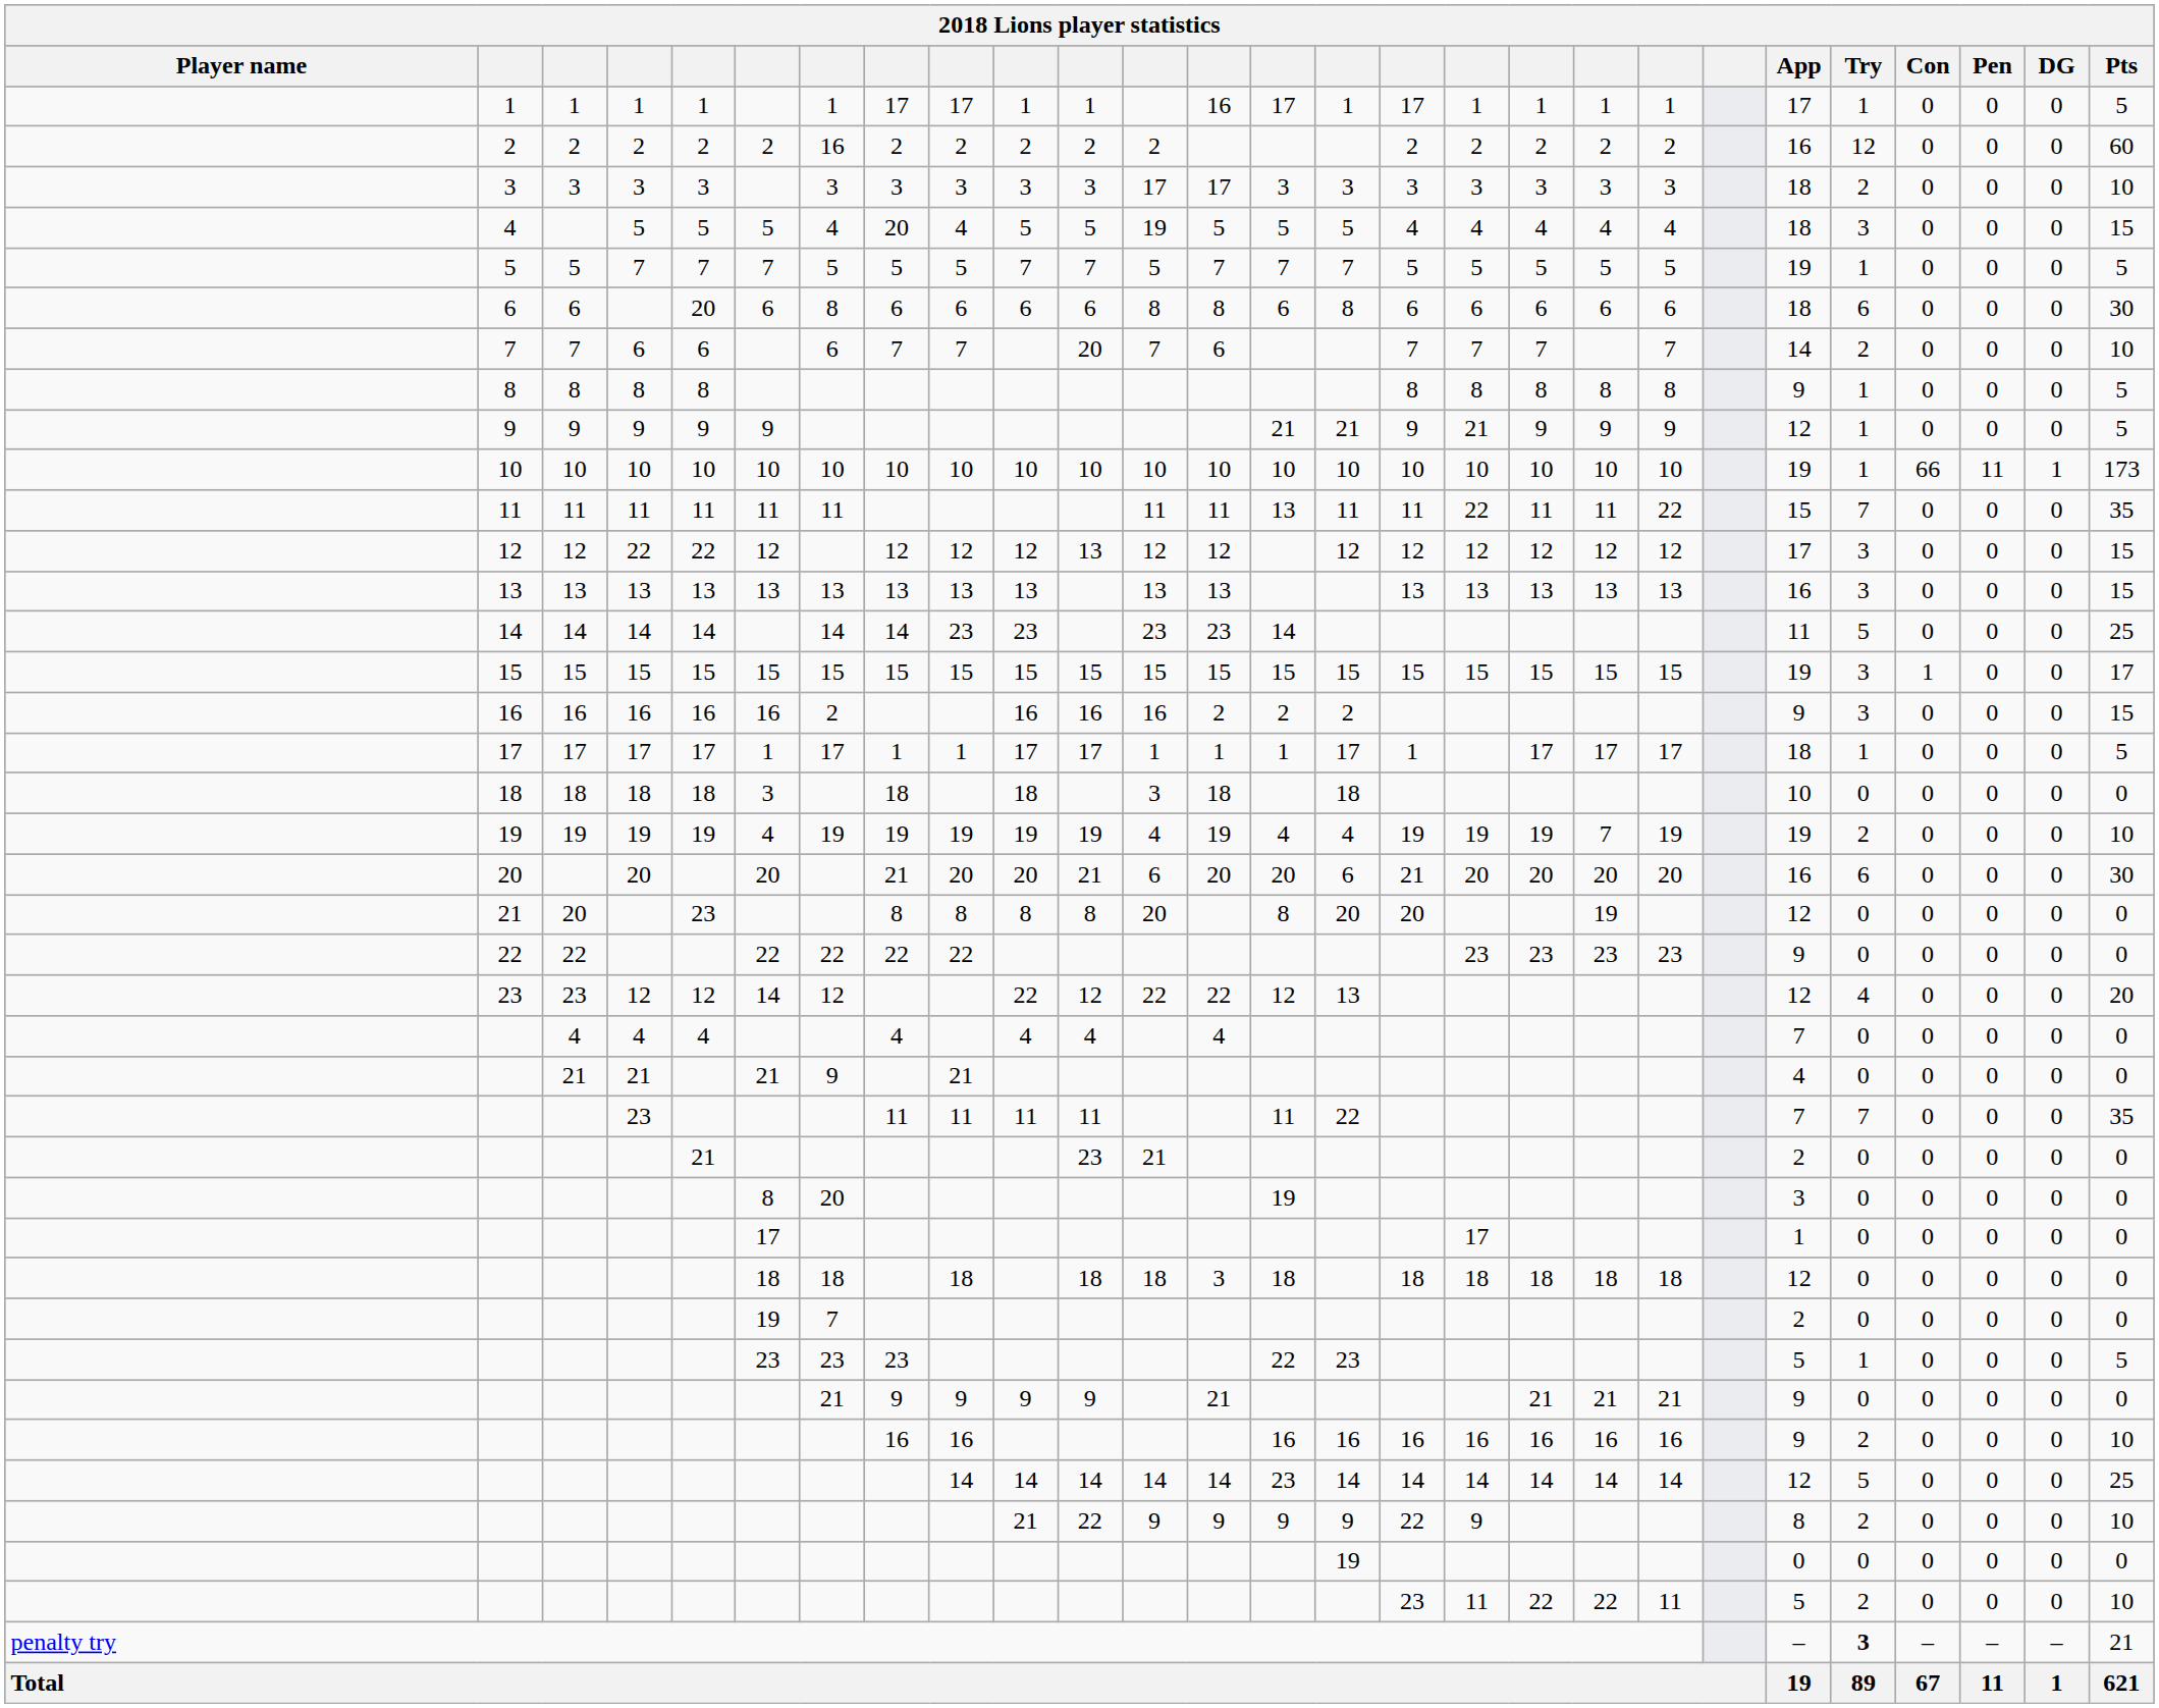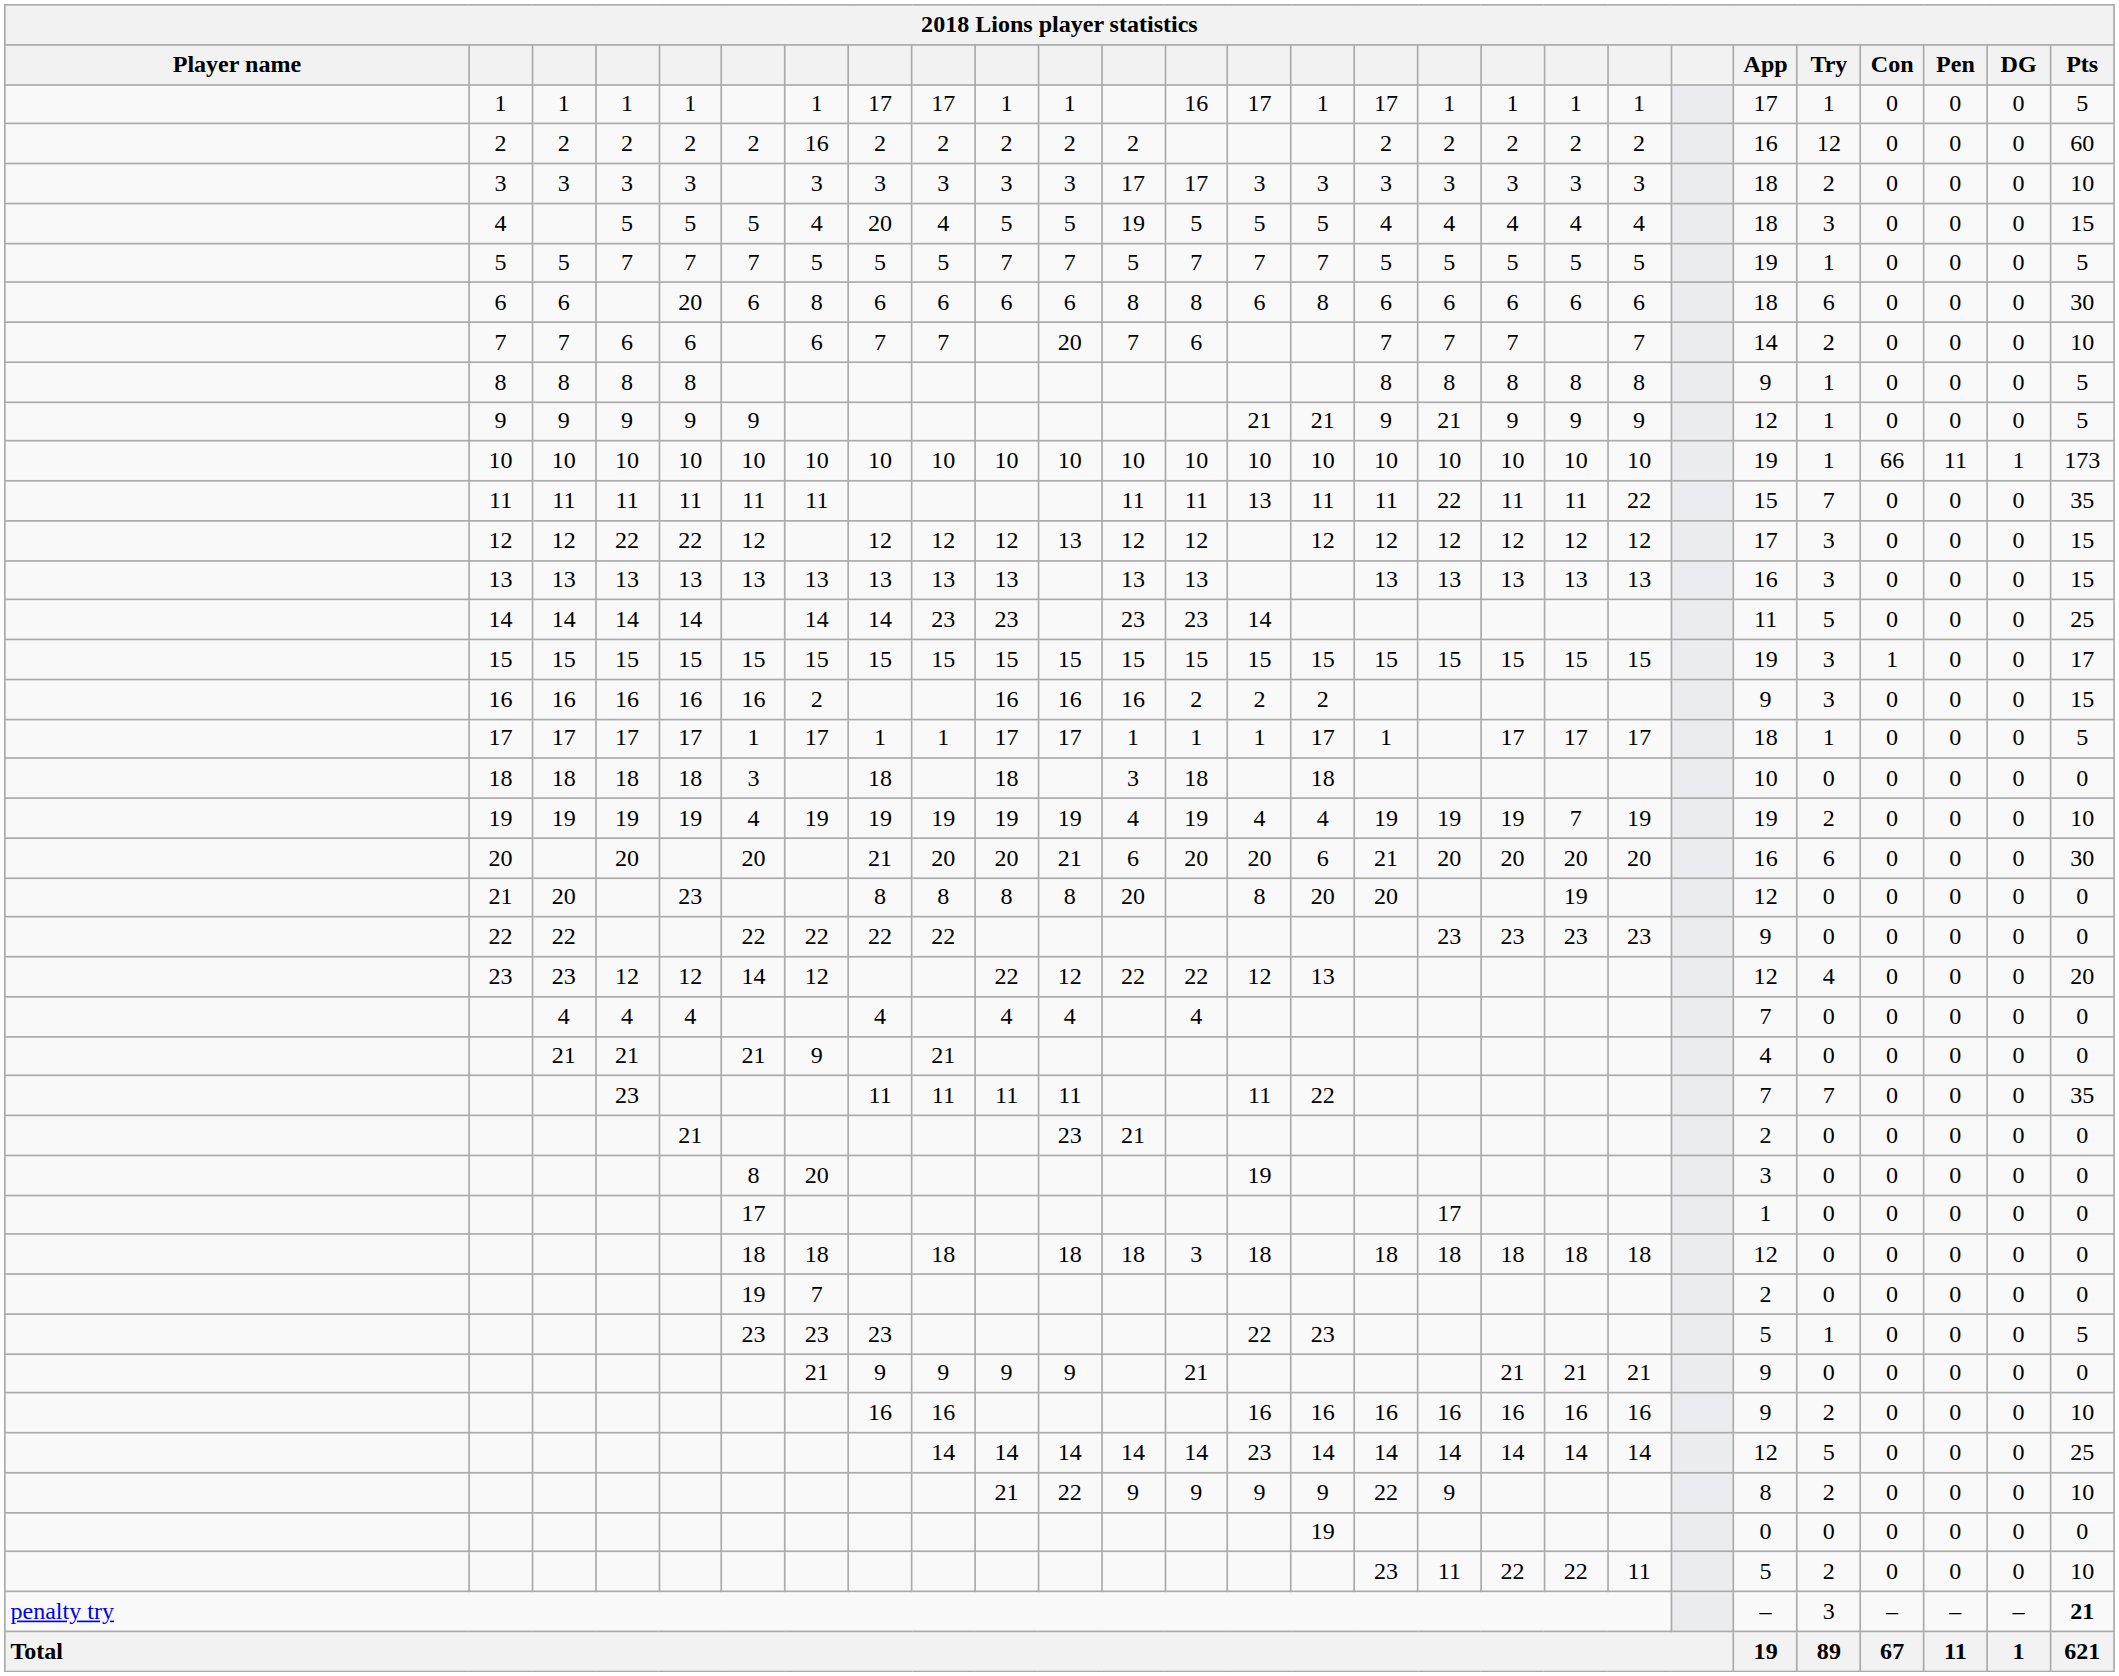penalty try | Try: bold -> normal
penalty try | Pts: normal -> bold
